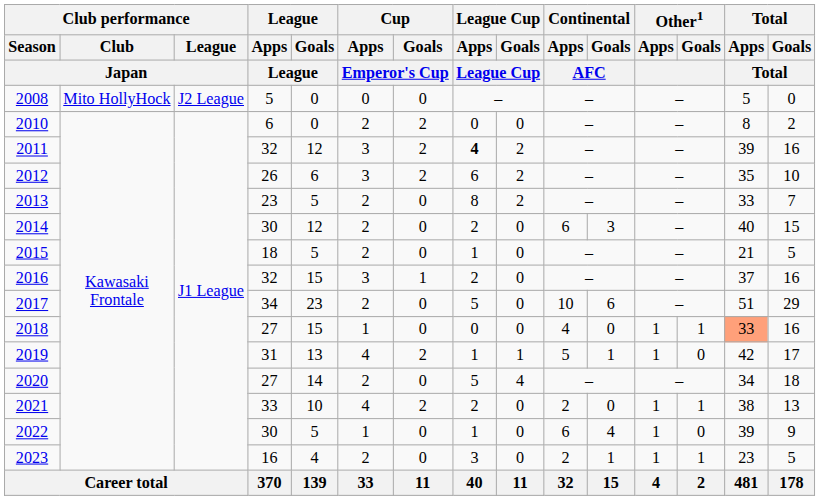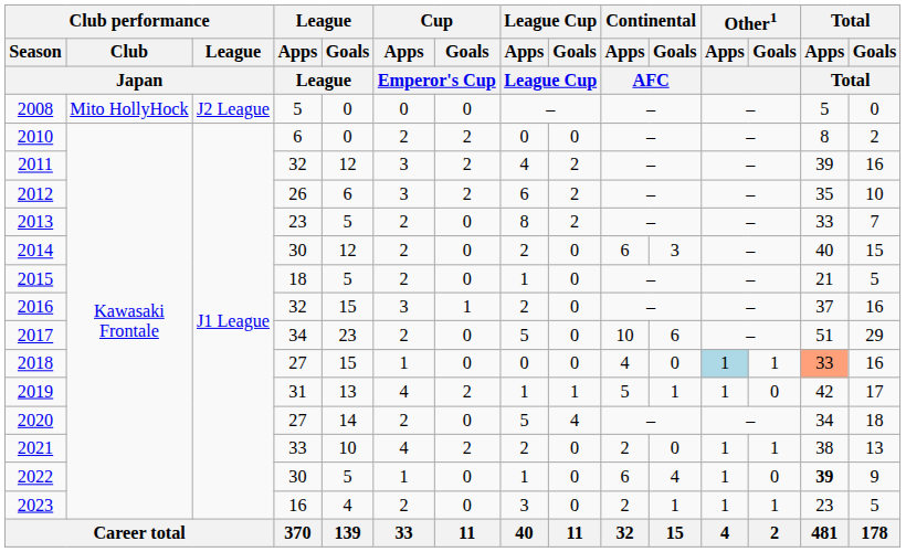2011 | League Cup / Apps / League Cup: bold -> normal
2018 | Other1 / Apps: no background -> lightblue background
2022 | Total / Apps / Total: normal -> bold
